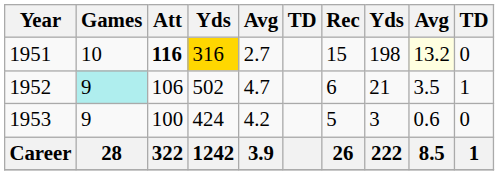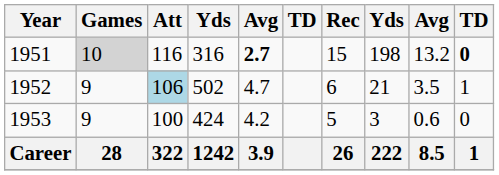1951 | Games: no background -> lightgrey background
1951 | Att: bold -> normal
1951 | column 4: gold background -> no background
1951 | column 5: normal -> bold
1951 | column 9: lightyellow background -> no background
1951 | column 10: normal -> bold
1952 | Games: paleturquoise background -> no background
1952 | Att: no background -> lightblue background
